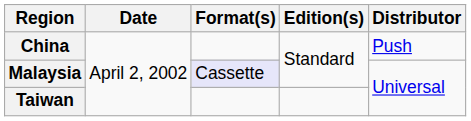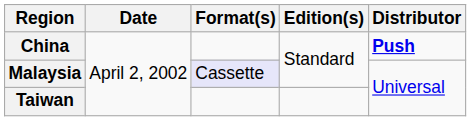China | Distributor: normal -> bold
